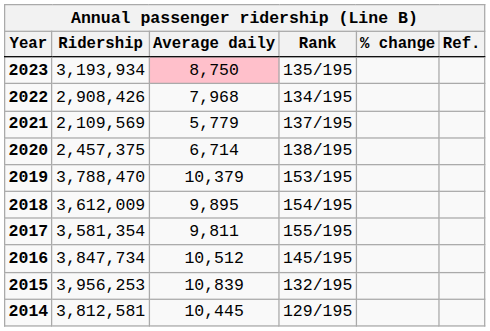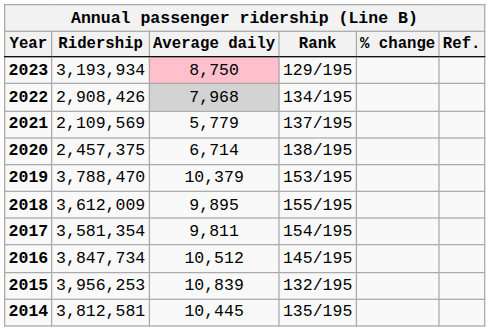2023 | Rank: 135/195 -> 129/195
2022 | Average daily: no background -> lightgrey background
2018 | Rank: 154/195 -> 155/195
2017 | Rank: 155/195 -> 154/195
2014 | Rank: 129/195 -> 135/195
